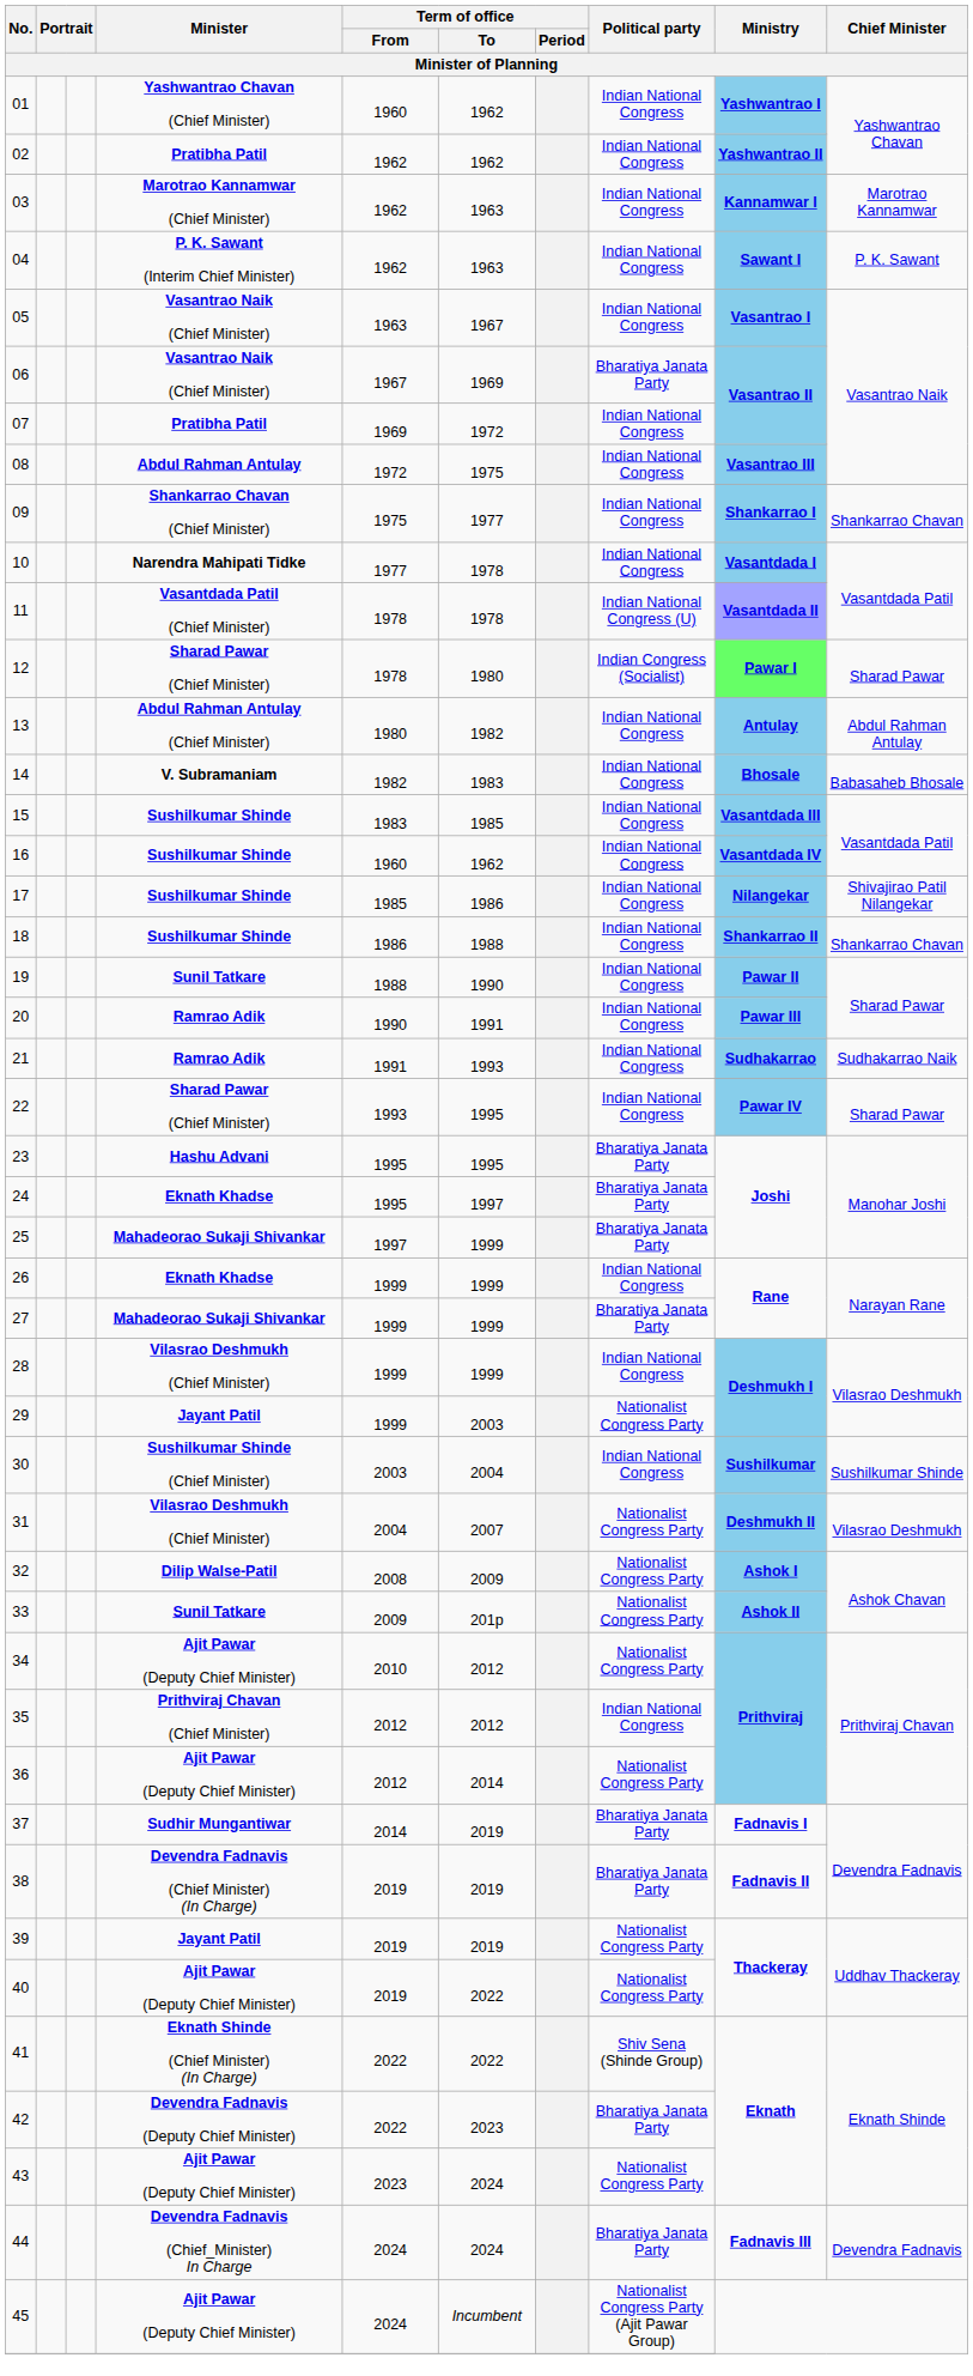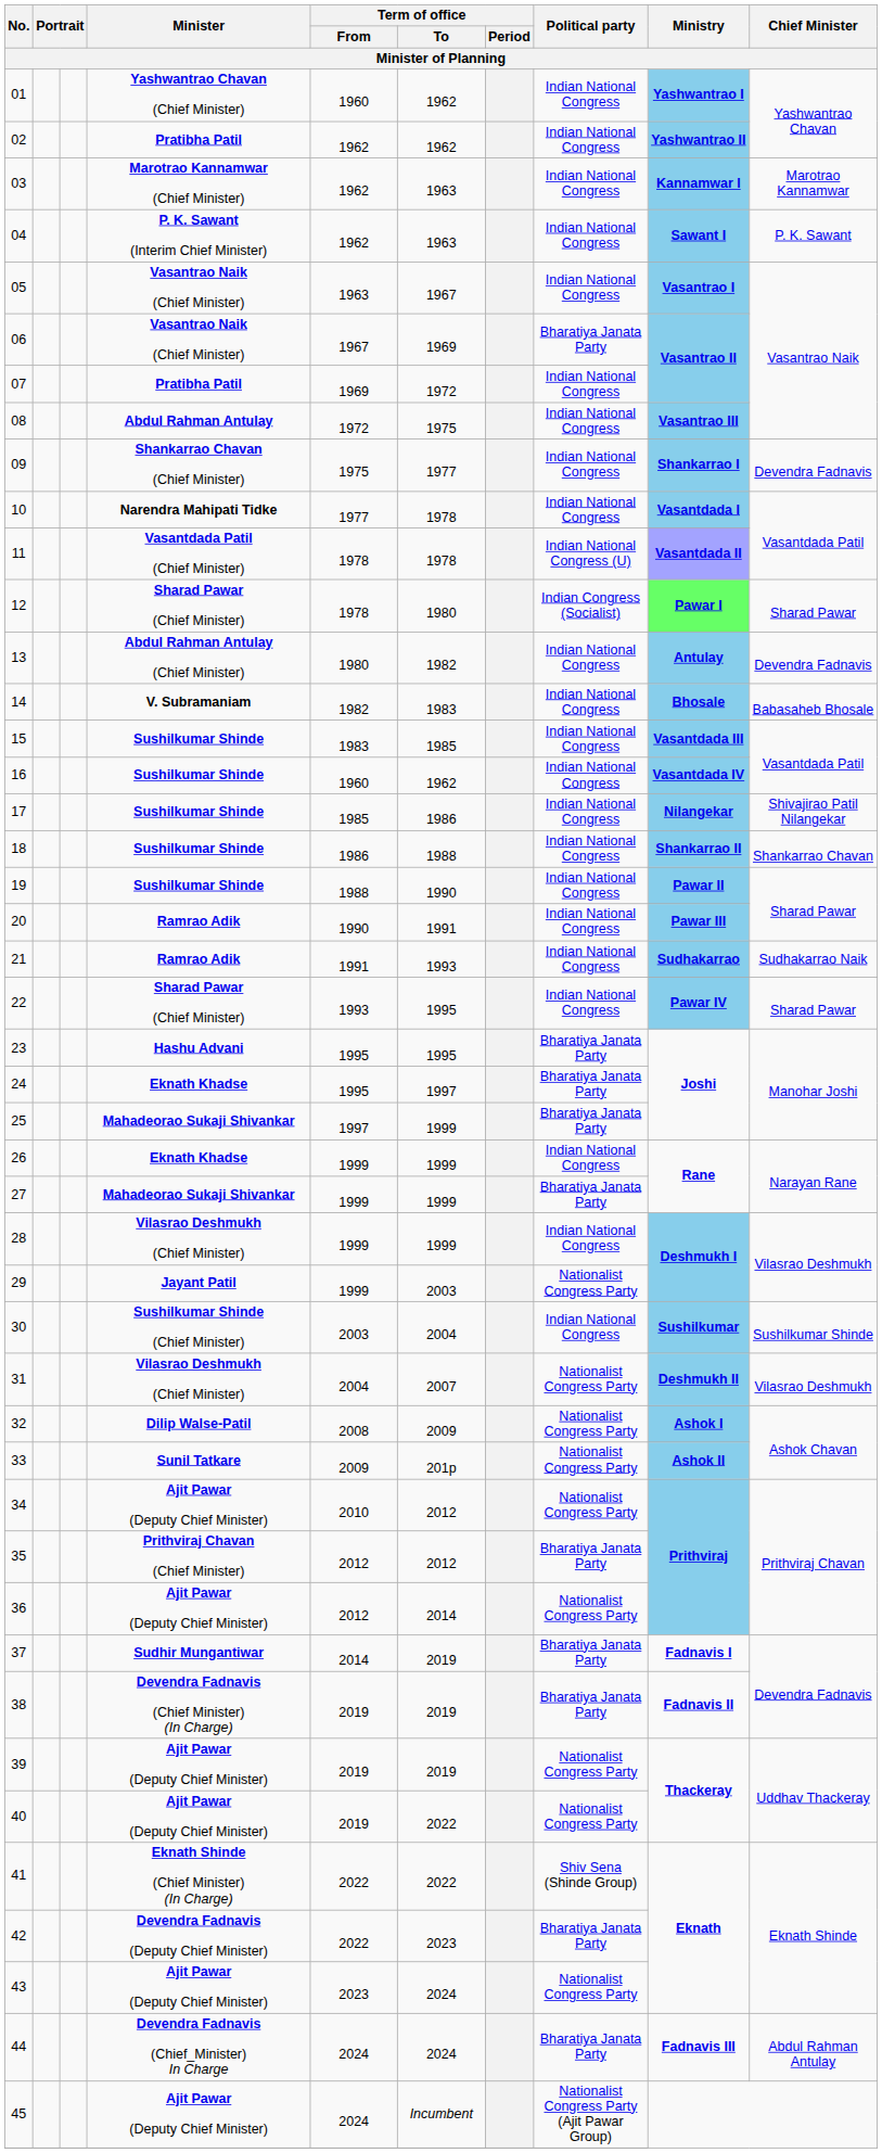09 | Chief Minister: Shankarrao Chavan -> Devendra Fadnavis
13 | Chief Minister: Abdul Rahman Antulay -> Devendra Fadnavis
19 | Minister: Sunil Tatkare -> Sushilkumar Shinde
35 | Political party: Indian National Congress -> Bharatiya Janata Party
39 | Minister: Jayant Patil -> Ajit Pawar (Deputy Chief Minister)
44 | Chief Minister: Devendra Fadnavis -> Abdul Rahman Antulay
